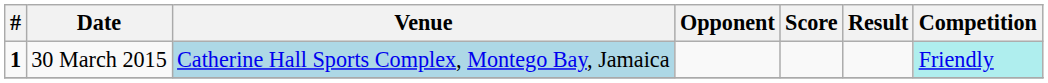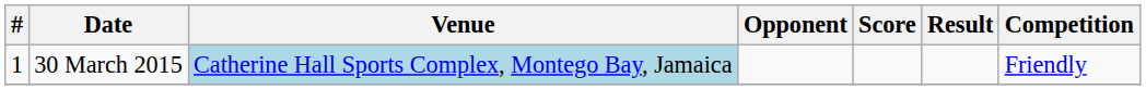30 March 2015 | #: bold -> normal
30 March 2015 | Competition: paleturquoise background -> no background
